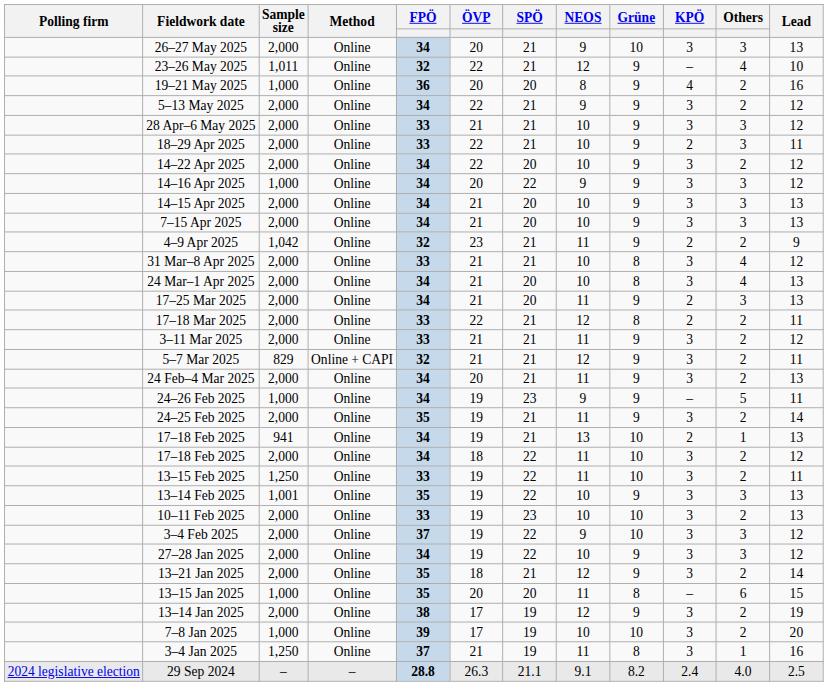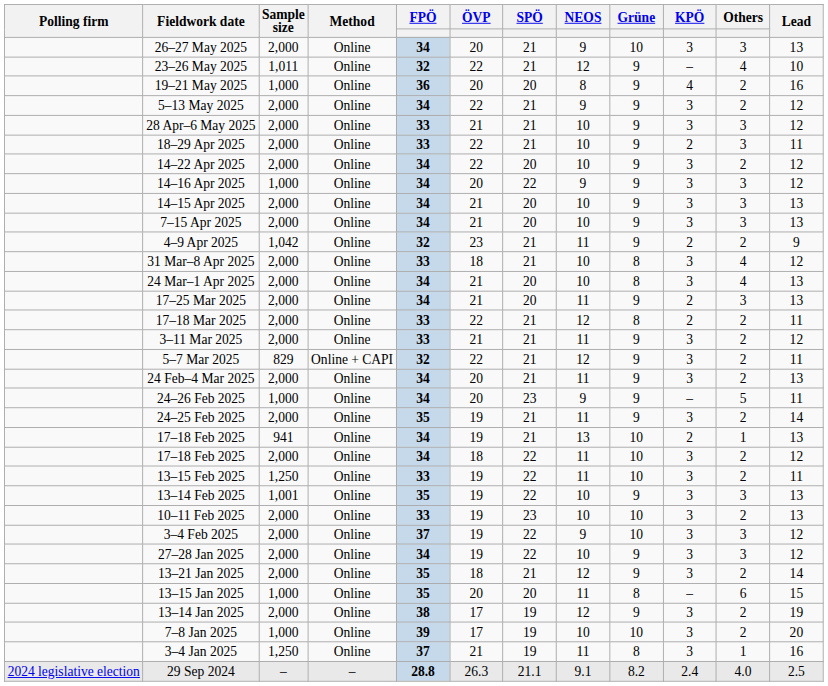31 Mar–8 Apr 2025 | ÖVP: 21 -> 18
5–7 Mar 2025 | ÖVP: 21 -> 22
24–26 Feb 2025 | ÖVP: 19 -> 20
